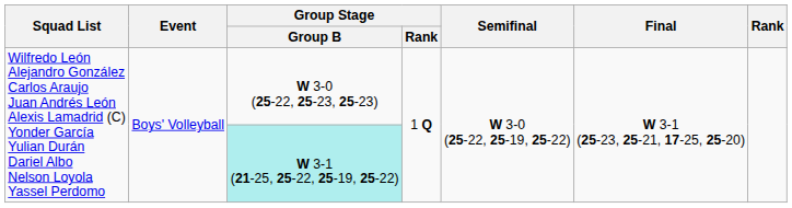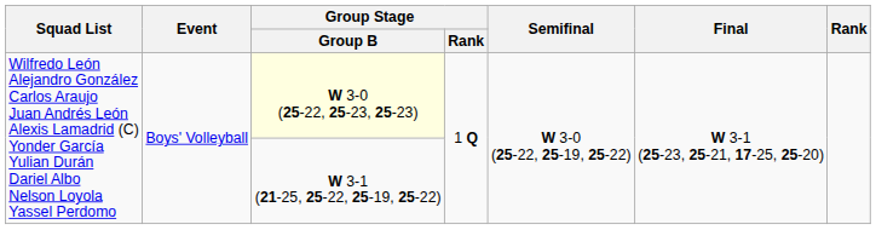W 3-0 (25-22, 25-23, 25-23) | Group Stage / Group B: no background -> lightyellow background
W 3-1 (21-25, 25-22, 25-19, 25-22) | Group Stage / Group B: paleturquoise background -> no background
